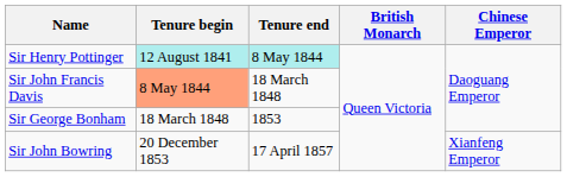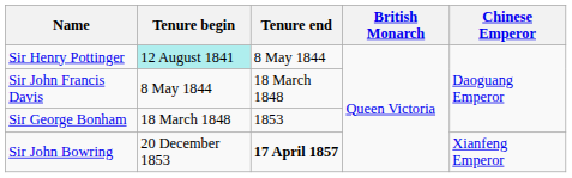Sir Henry Pottinger | Tenure end: paleturquoise background -> no background
Sir John Francis Davis | Tenure begin: lightsalmon background -> no background
Sir John Bowring | Tenure end: normal -> bold
